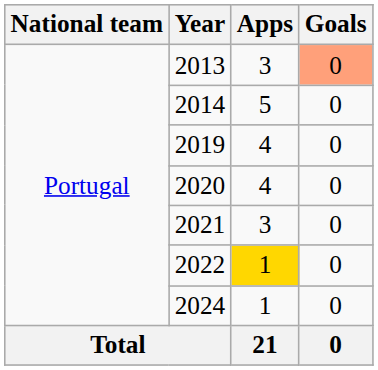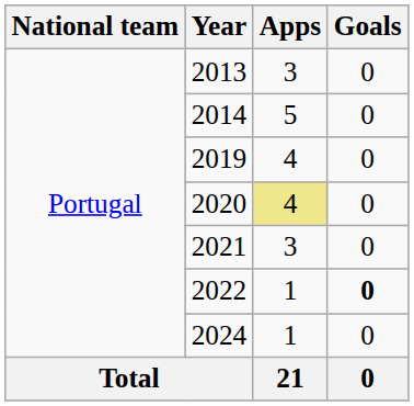2013 | Goals: lightsalmon background -> no background
2020 | Apps: no background -> khaki background
2022 | Apps: gold background -> no background
2022 | Goals: normal -> bold
